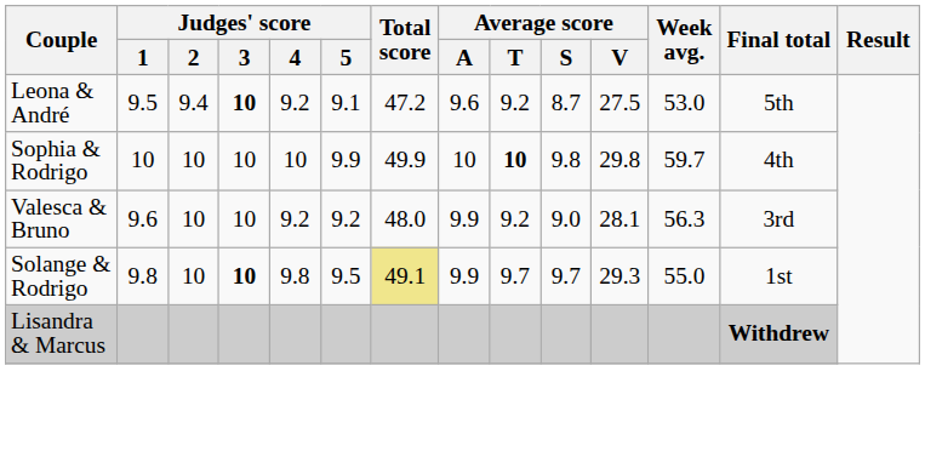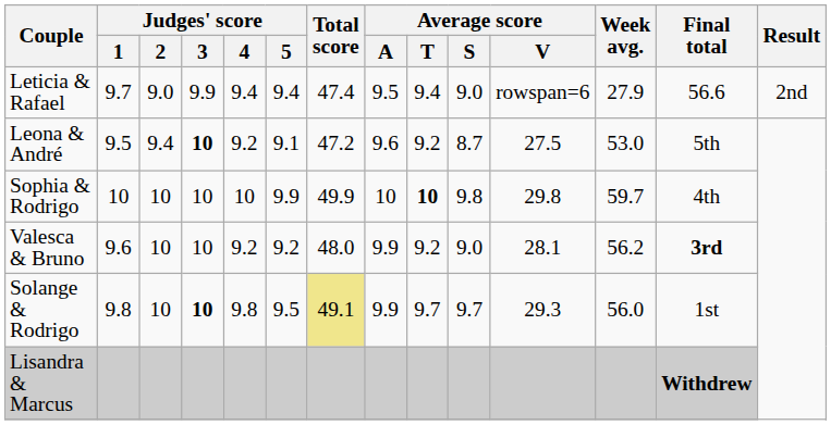+ row: Leticia & Rafael | 9.7 | 9.0 | 9.9 | 9.4 | 9.4 | 47.4 | 9.5 | 9.4 | 9.0 | rowspan=6 | 27.9 | 56.6 | 2nd
Valesca & Bruno | Week avg.: 56.3 -> 56.2
Valesca & Bruno | Final total: normal -> bold
Solange & Rodrigo | Week avg.: 55.0 -> 56.0
